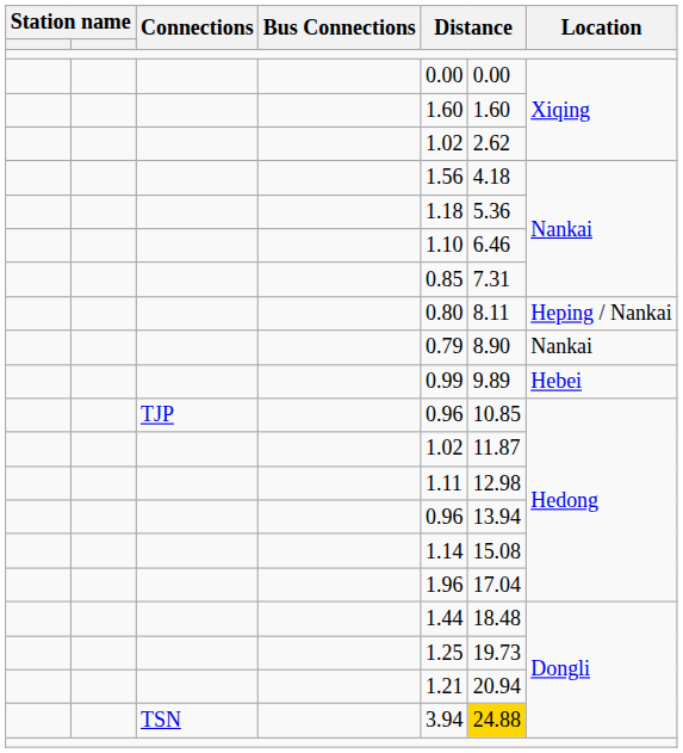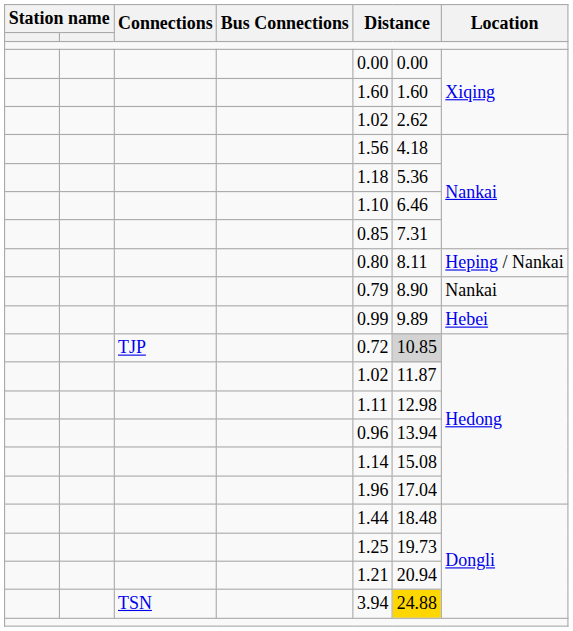TJP | column 5: 0.96 -> 0.72
TJP | column 6: no background -> lightgrey background
